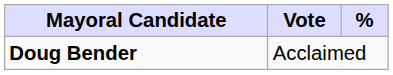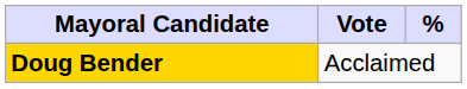Doug Bender | Mayoral Candidate: no background -> gold background
